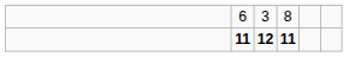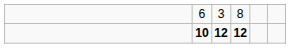row 2 | column 2: 11 -> 10
row 2 | column 4: 11 -> 12
